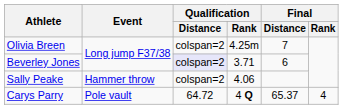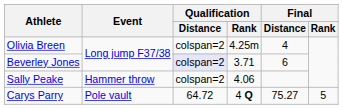Olivia Breen | Final / Distance: 7 -> 4
Carys Parry | Final / Distance: 65.37 -> 75.27
Carys Parry | Final / Rank: 4 -> 5
